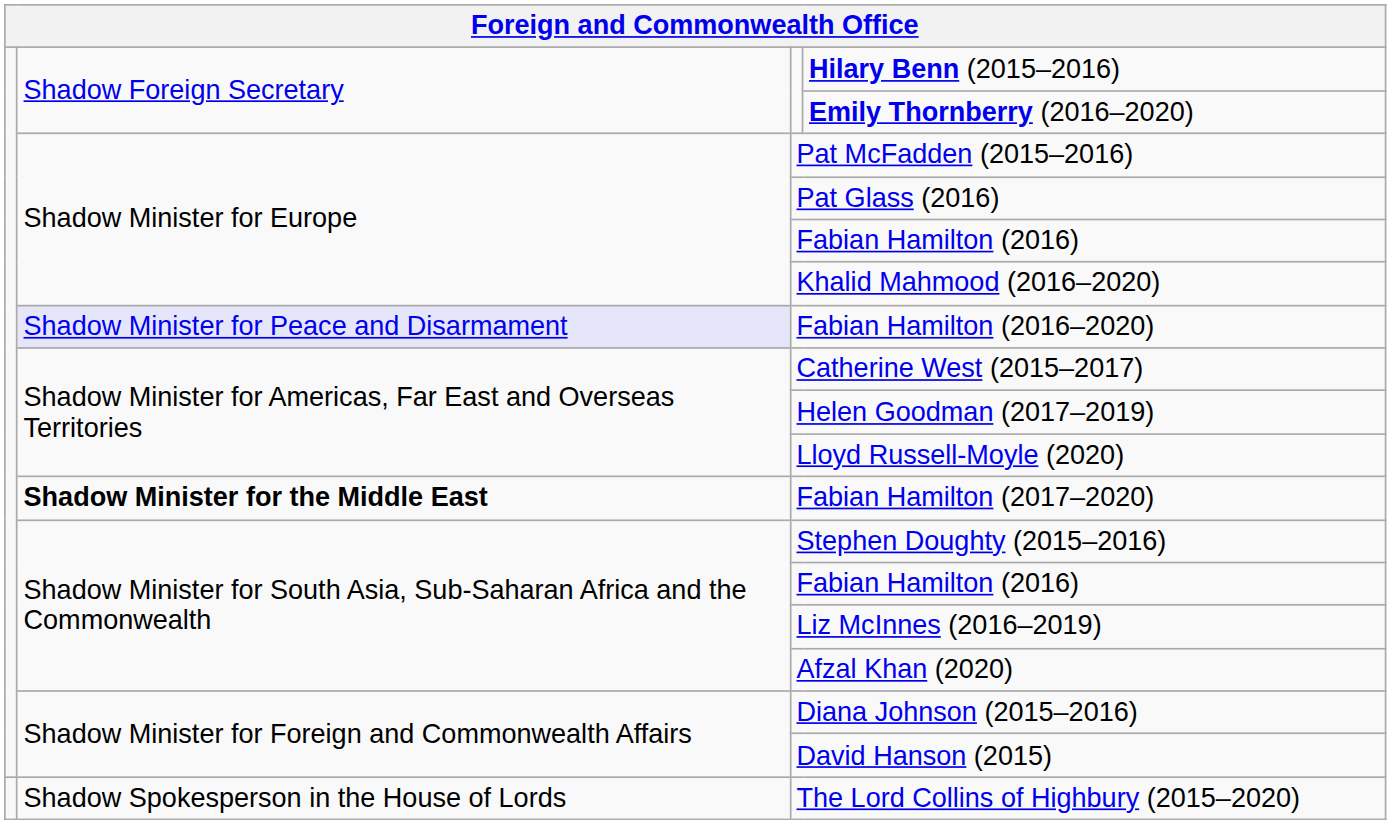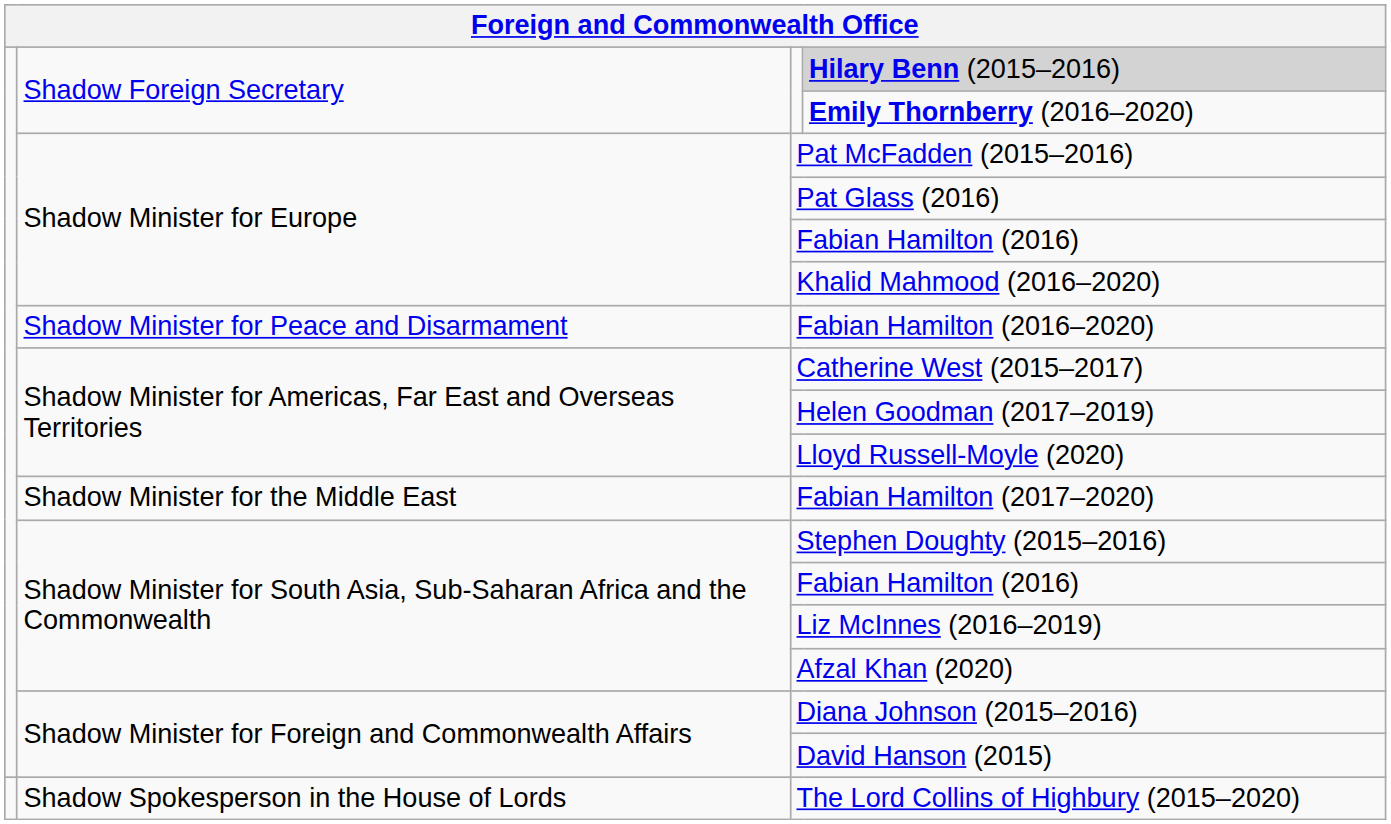Hilary Benn (2015–2016) | column 4: no background -> lightgrey background
Fabian Hamilton (2016–2020) | column 2: lavender background -> no background
Fabian Hamilton (2017–2020) | column 2: bold -> normal
